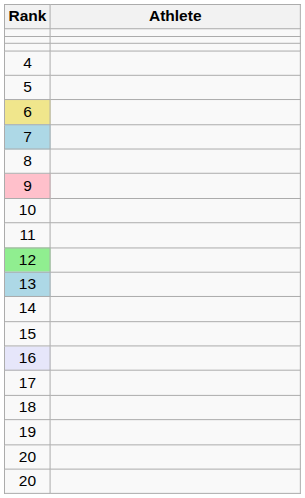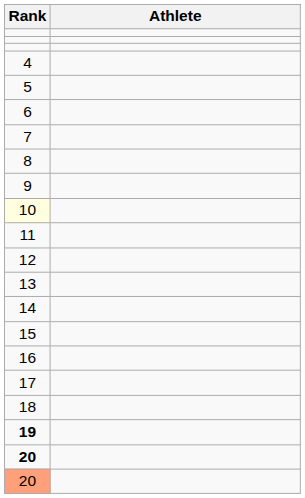row 7 | Rank: khaki background -> no background
row 8 | Rank: lightblue background -> no background
row 10 | Rank: pink background -> no background
row 11 | Rank: no background -> lightyellow background
row 13 | Rank: lightgreen background -> no background
row 14 | Rank: lightblue background -> no background
row 17 | Rank: lavender background -> no background
row 20 | Rank: normal -> bold
row 21 | Rank: normal -> bold
row 22 | Rank: no background -> lightsalmon background
